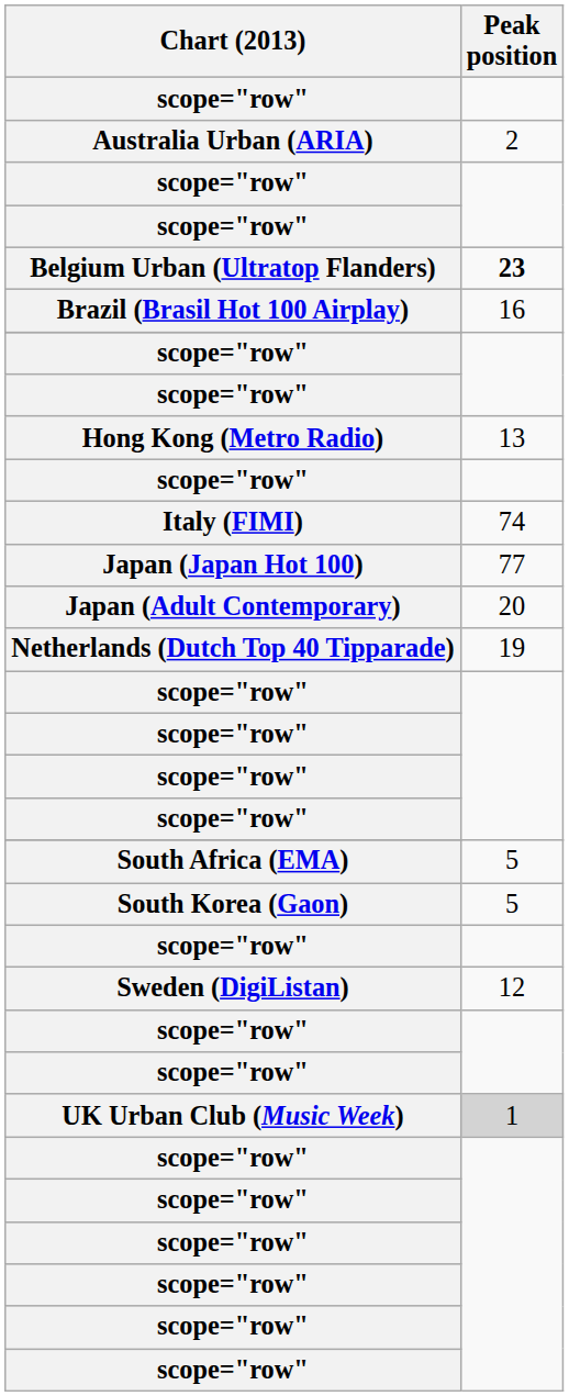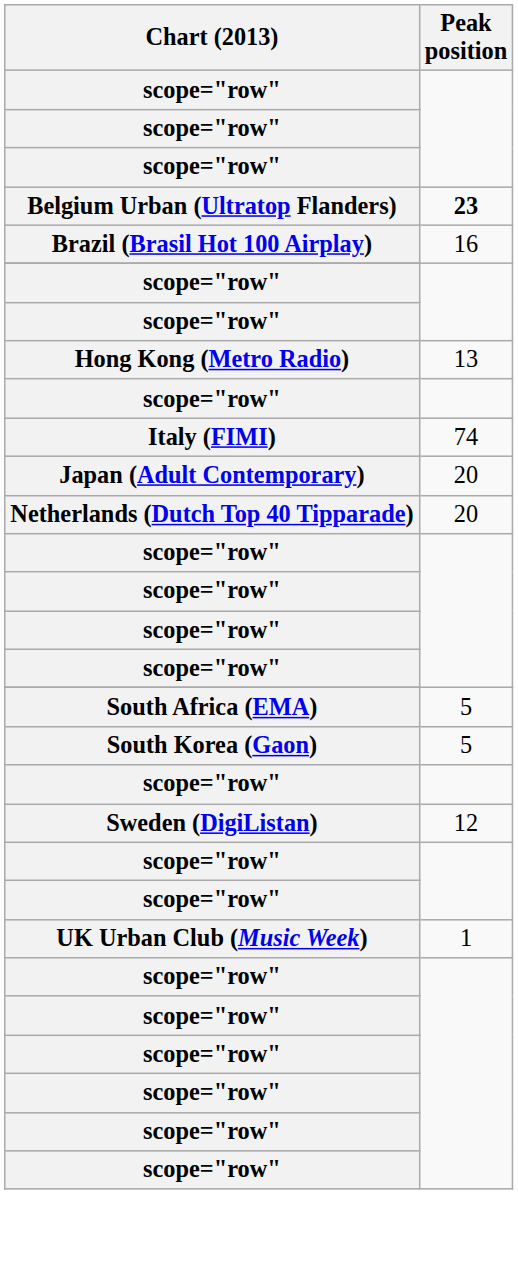- row: Australia Urban (ARIA) | 2
- row: Japan (Japan Hot 100) | 77
Netherlands (Dutch Top 40 Tipparade) | Peak position: 19 -> 20
UK Urban Club (Music Week) | Peak position: lightgrey background -> no background
